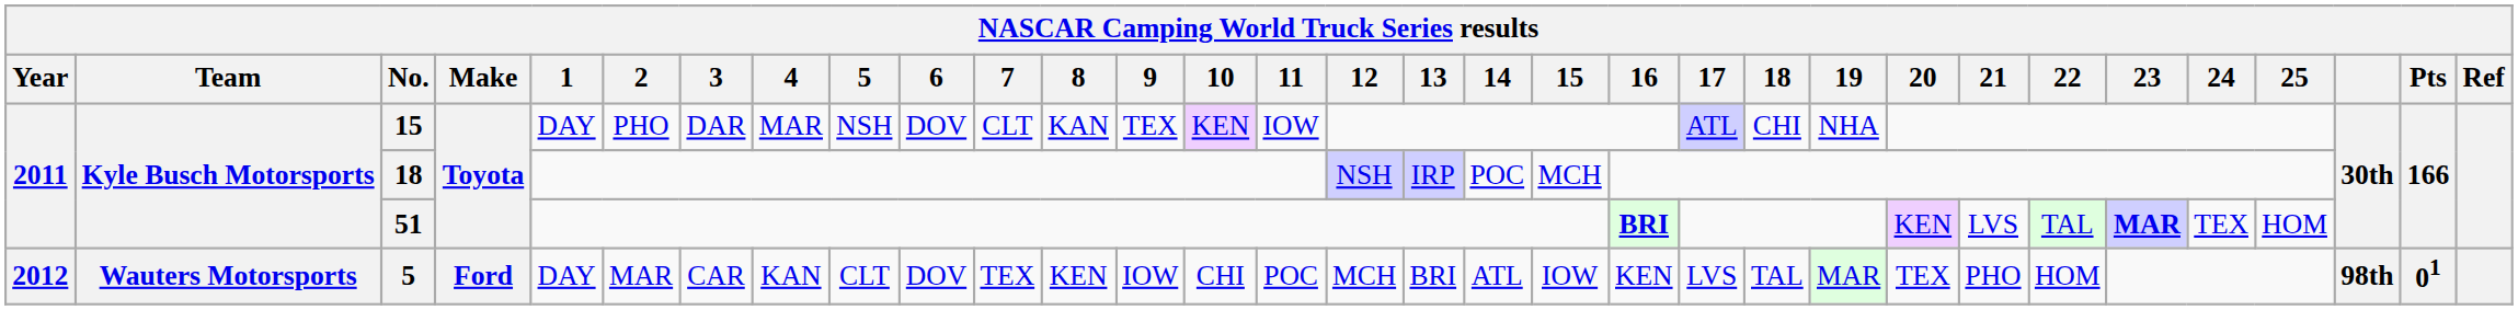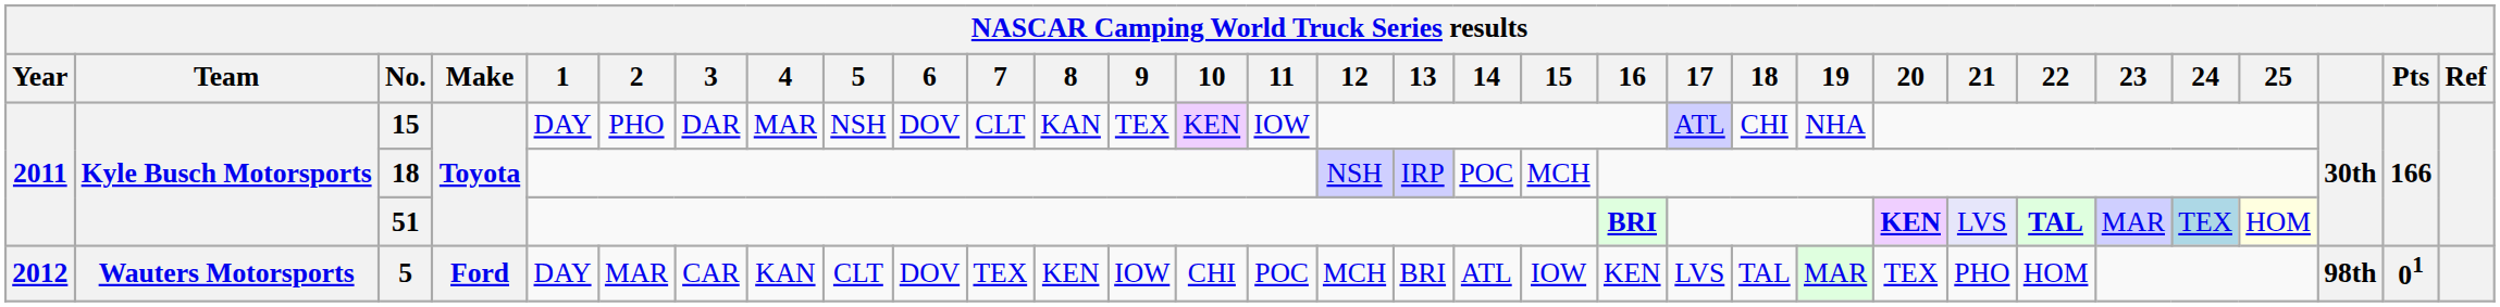51 | 20: normal -> bold
51 | 21: no background -> lavender background
51 | 22: normal -> bold
51 | 23: bold -> normal
51 | 24: no background -> lightblue background
51 | 25: no background -> lightyellow background
